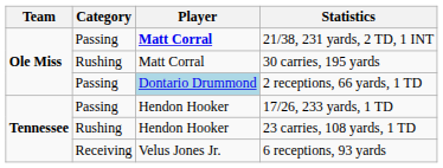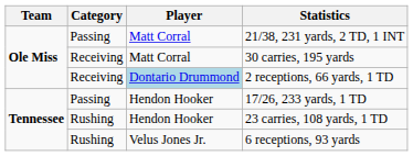21/38, 231 yards, 2 TD, 1 INT | Player: bold -> normal
30 carries, 195 yards | Category: Rushing -> Receiving
2 receptions, 66 yards, 1 TD | Category: Passing -> Receiving
6 receptions, 93 yards | Category: Receiving -> Rushing
